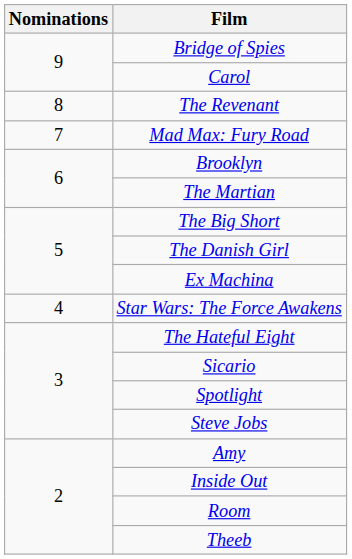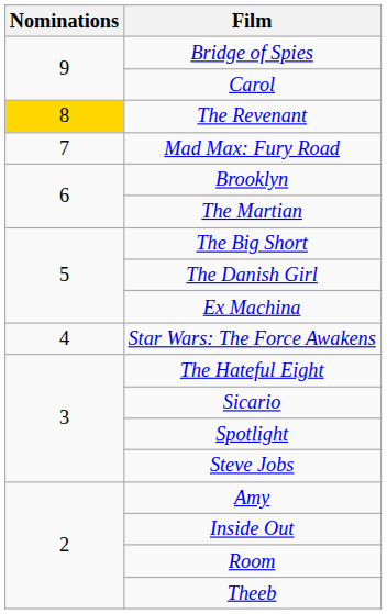The Revenant | Nominations: no background -> gold background
